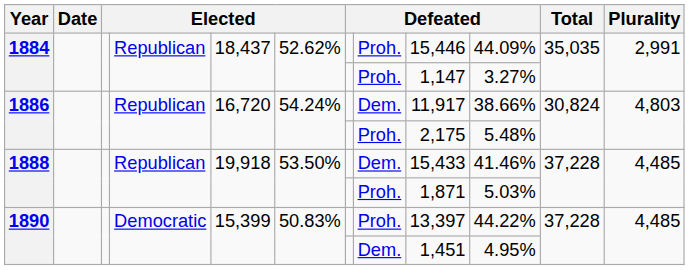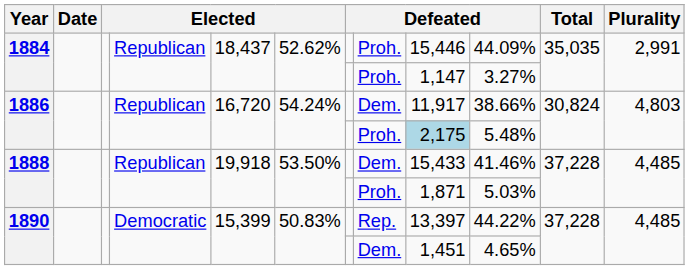row 5 | column 9: no background -> lightblue background
row 8 | column 8: Proh. -> Rep.
row 9 | column 10: 4.95% -> 4.65%
